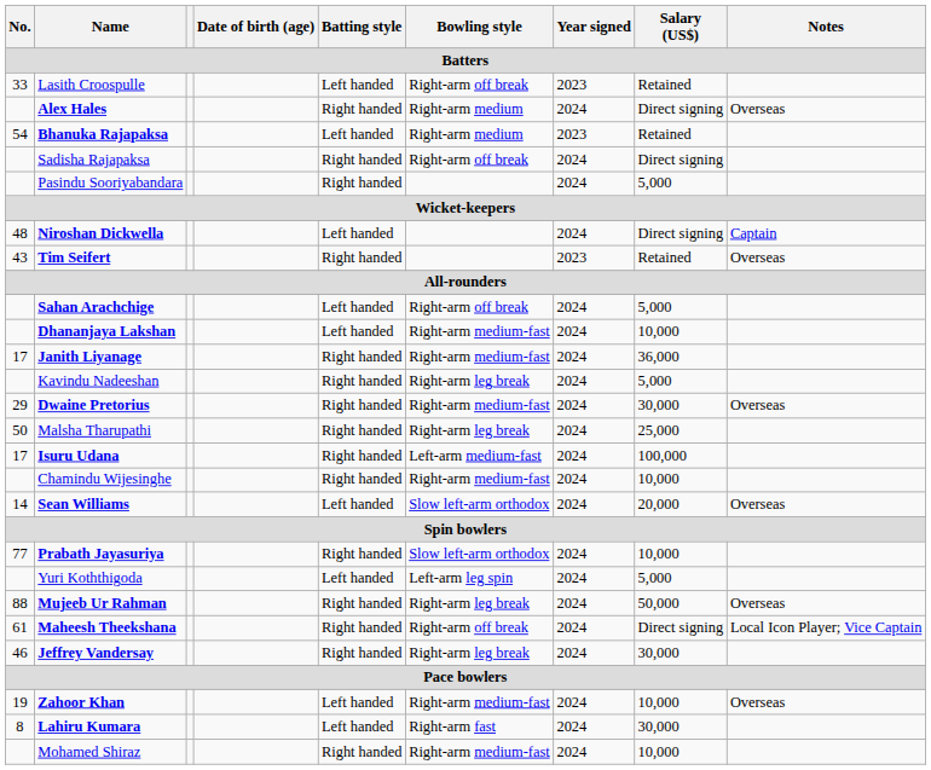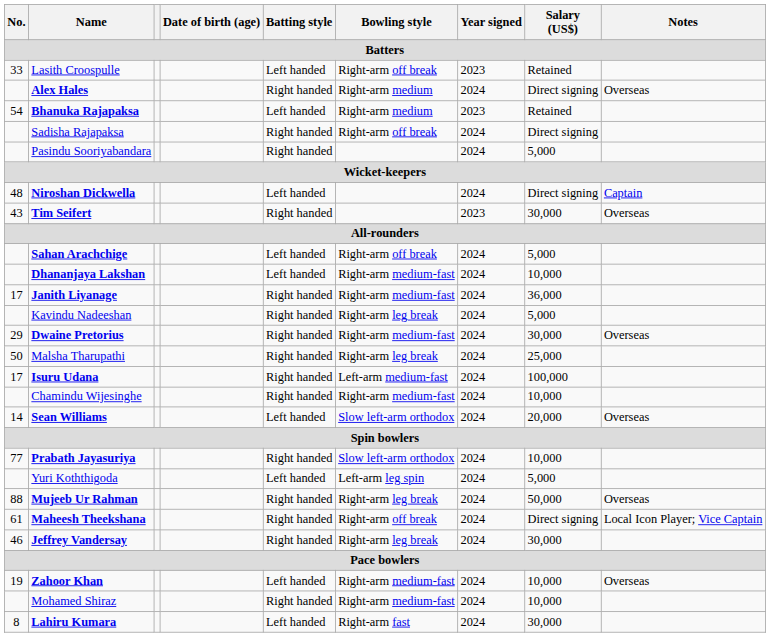Tim Seifert | Salary (US$): Retained -> 30,000
rows swapped: Lahiru Kumara <-> Mohamed Shiraz
